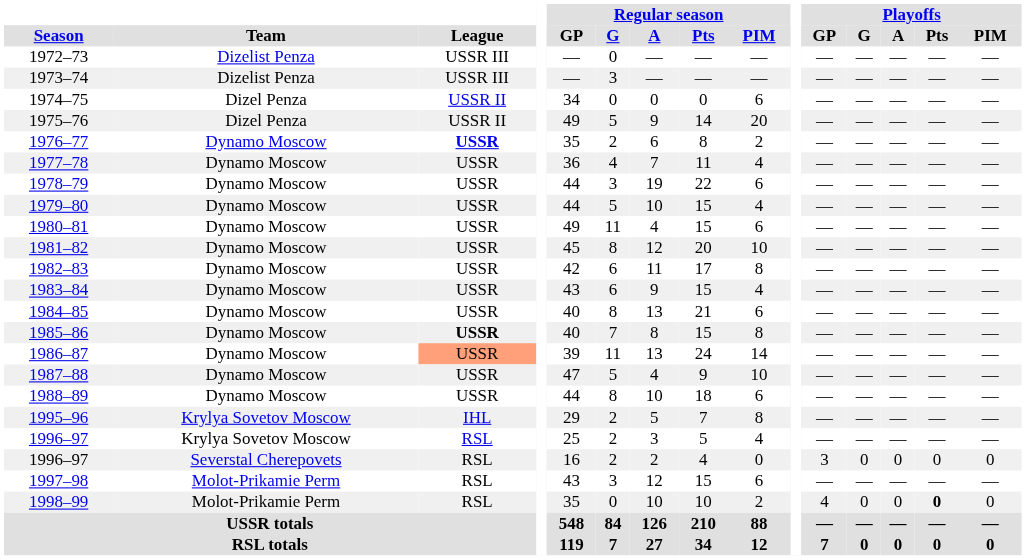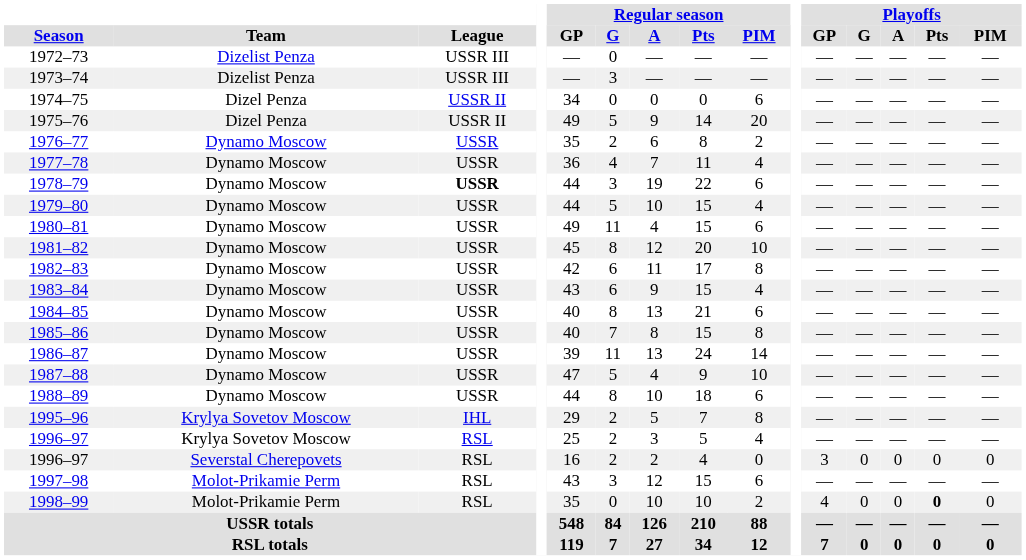1976–77 | League: bold -> normal
1978–79 | League: normal -> bold
1985–86 | League: bold -> normal
1986–87 | League: lightsalmon background -> no background
